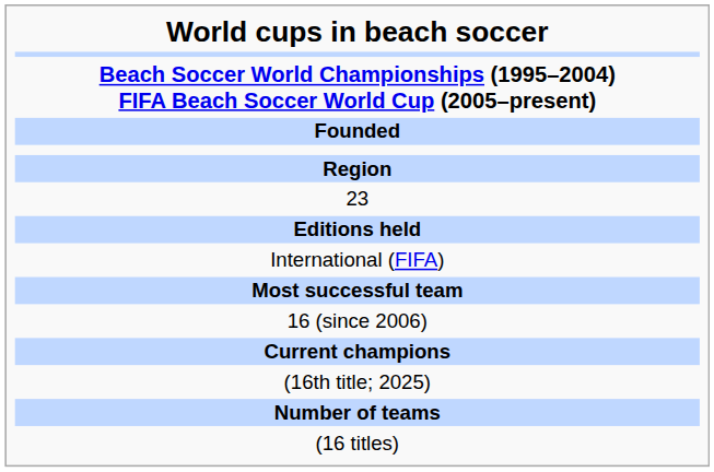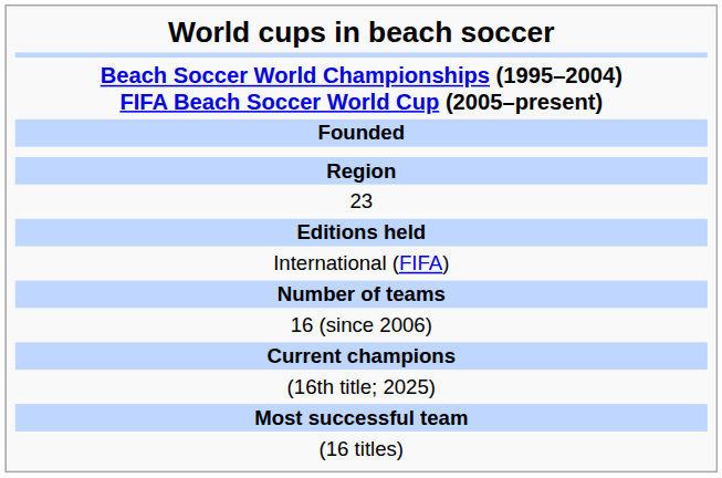row 8 | column 1: Most successful team -> Number of teams
row 12 | column 1: Number of teams -> Most successful team
